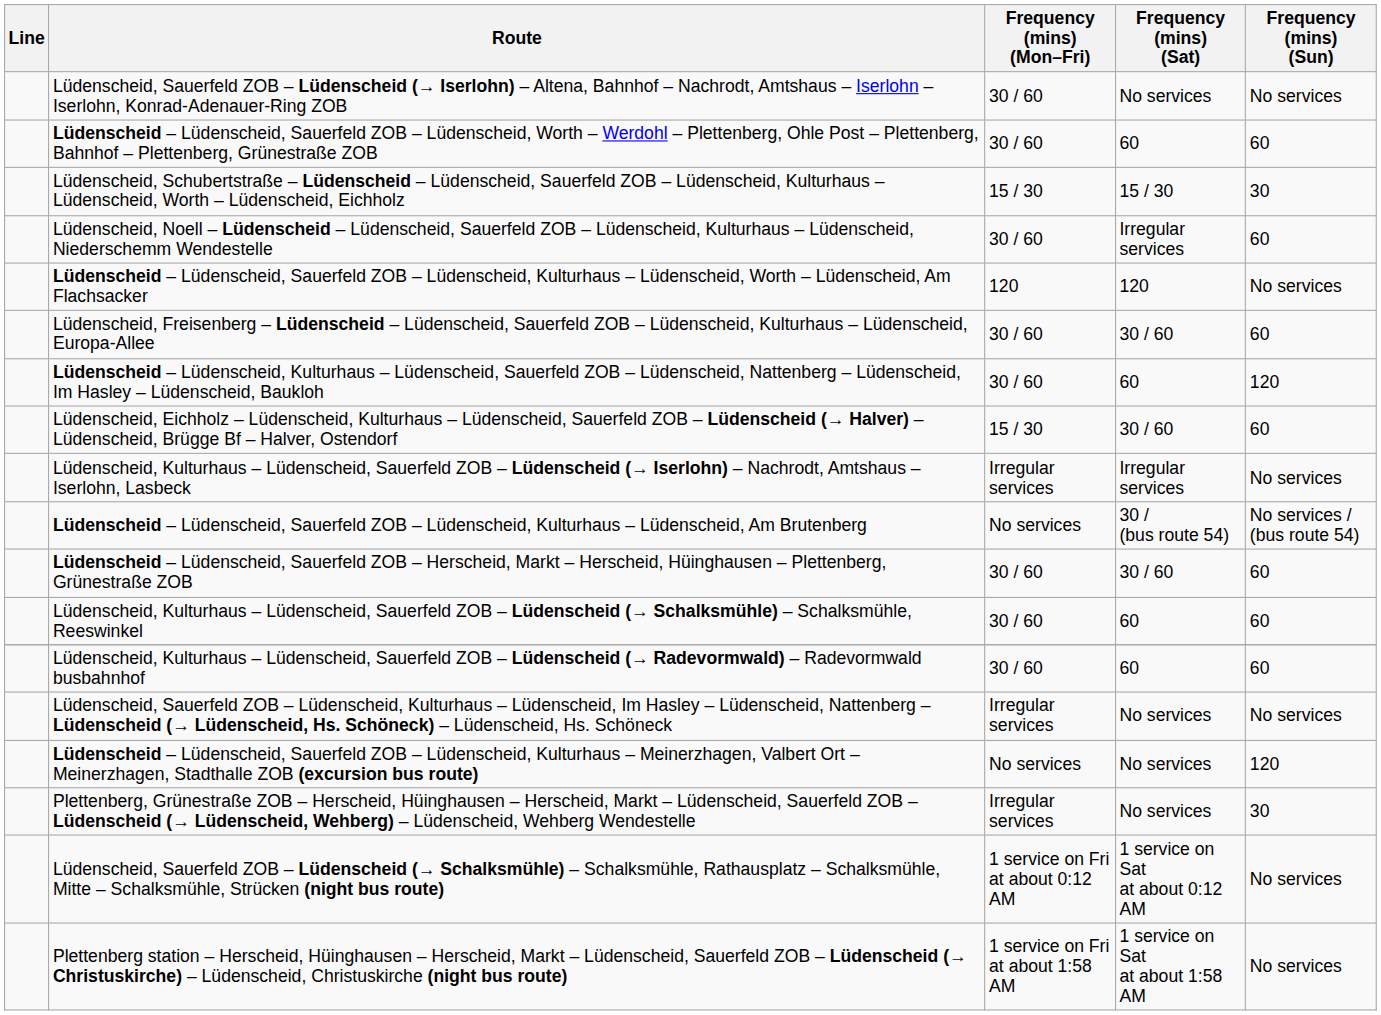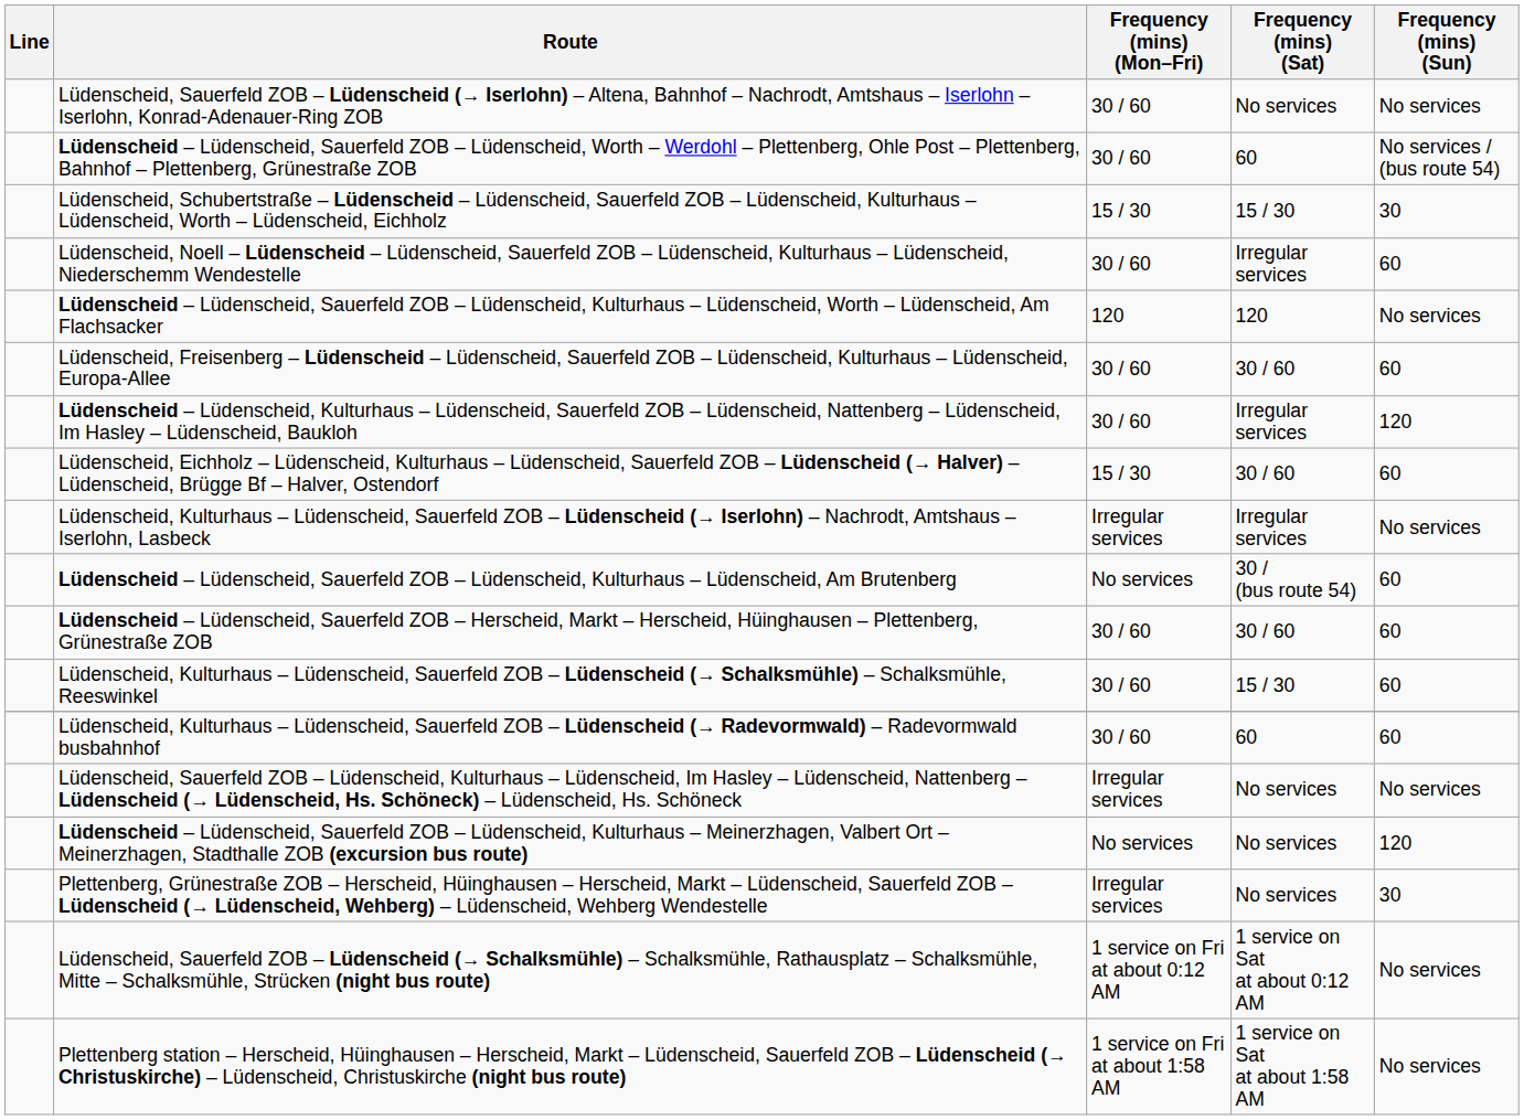row 3 | Frequency (mins) (Sun): 60 -> No services / (bus route 54)
row 8 | Frequency (mins) (Sat): 60 -> Irregular services
row 11 | Frequency (mins) (Sun): No services / (bus route 54) -> 60
row 13 | Frequency (mins) (Sat): 60 -> 15 / 30
